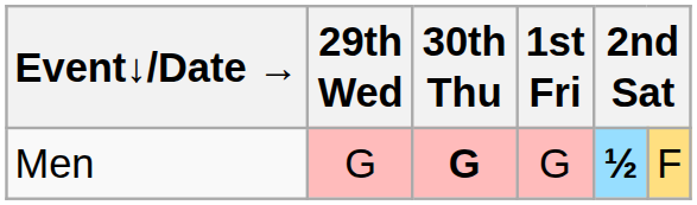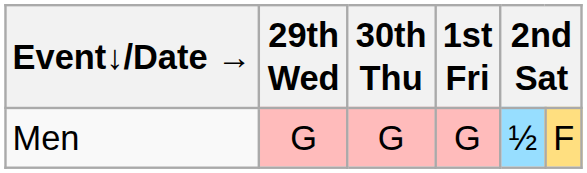Men | 30th Thu: bold -> normal
Men | column 5: bold -> normal
